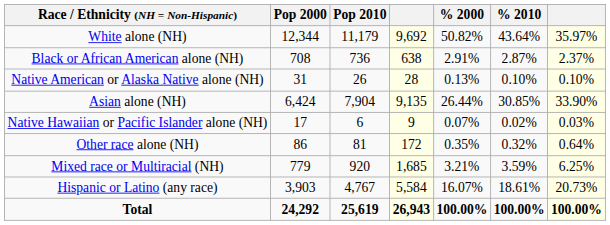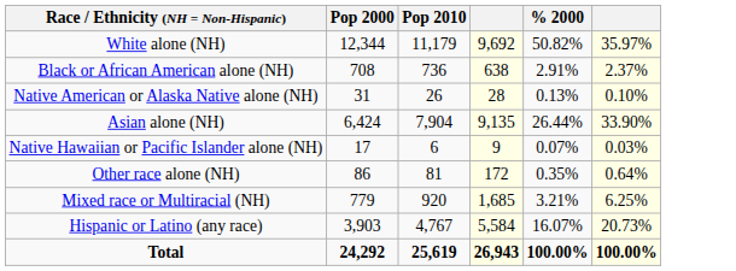- column: % 2010 | 43.64% | 2.87% | 0.10% | 30.85% | 0.02% | 0.32% | 3.59% | 18.61% | 100.00%
